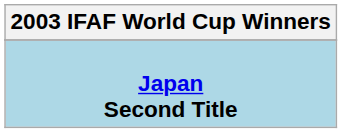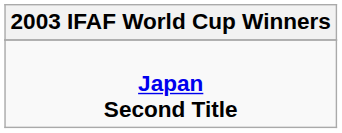row 2 | column 1: lightblue background -> no background
